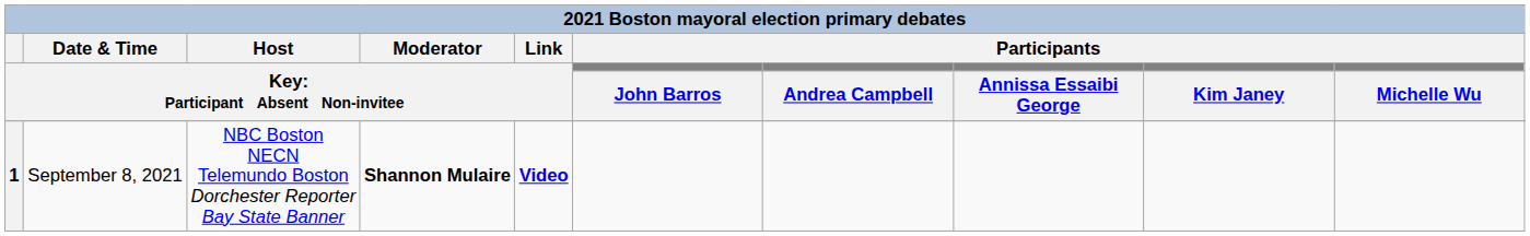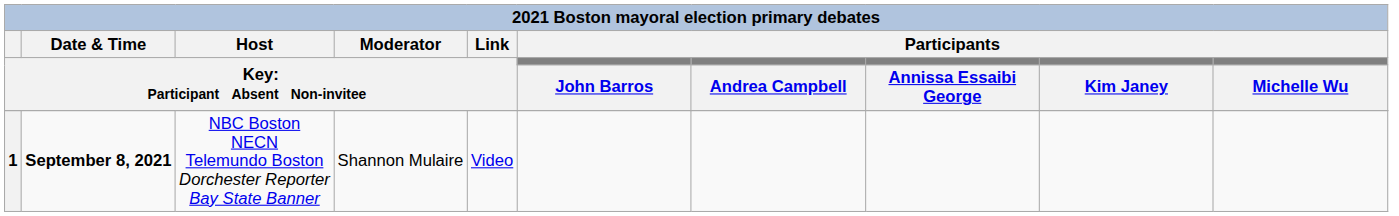1 | column 2: normal -> bold
1 | column 4: bold -> normal
1 | column 5: bold -> normal
